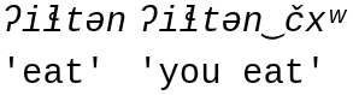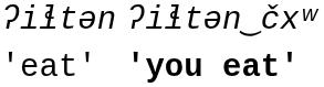'eat' | column 2: normal -> bold
